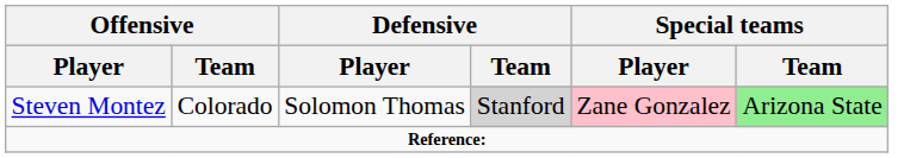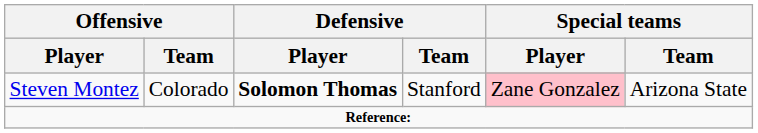Steven Montez | Defensive / Player: normal -> bold
Steven Montez | Defensive / Team: lightgrey background -> no background
Steven Montez | Special teams / Team: lightgreen background -> no background
